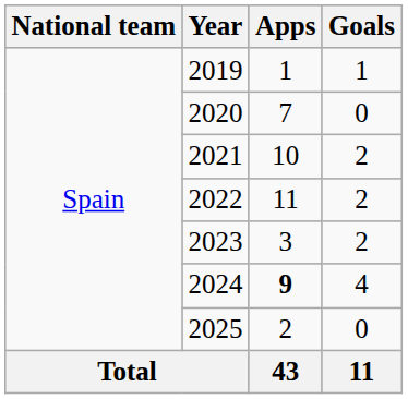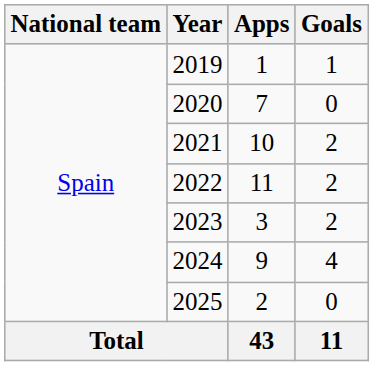2024 | Apps: bold -> normal
